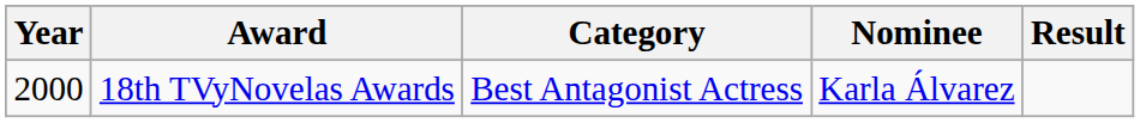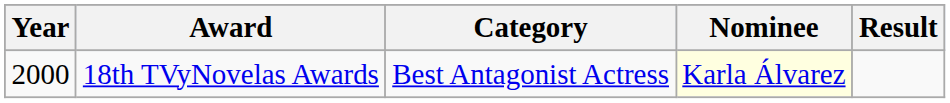18th TVyNovelas Awards | Nominee: no background -> lightyellow background
